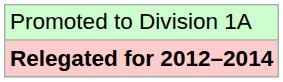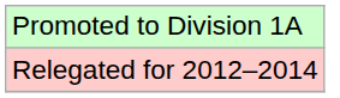row 2 | column 1: bold -> normal
